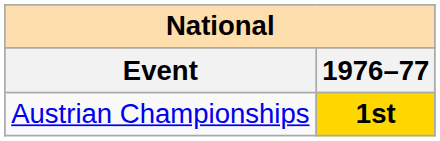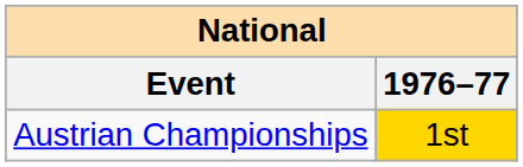Austrian Championships | 1976–77: bold -> normal
